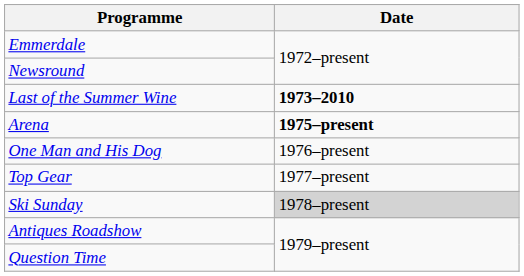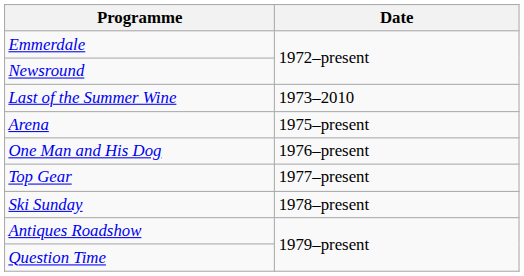Last of the Summer Wine | Date: bold -> normal
Arena | Date: bold -> normal
Ski Sunday | Date: lightgrey background -> no background
